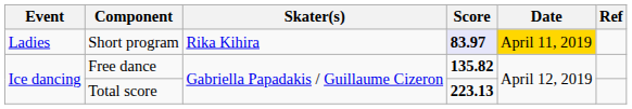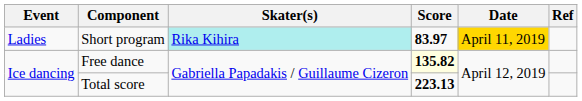Short program | Skater(s): no background -> paleturquoise background
Short program | Score: lavender background -> no background
Free dance | Score: no background -> lightyellow background
